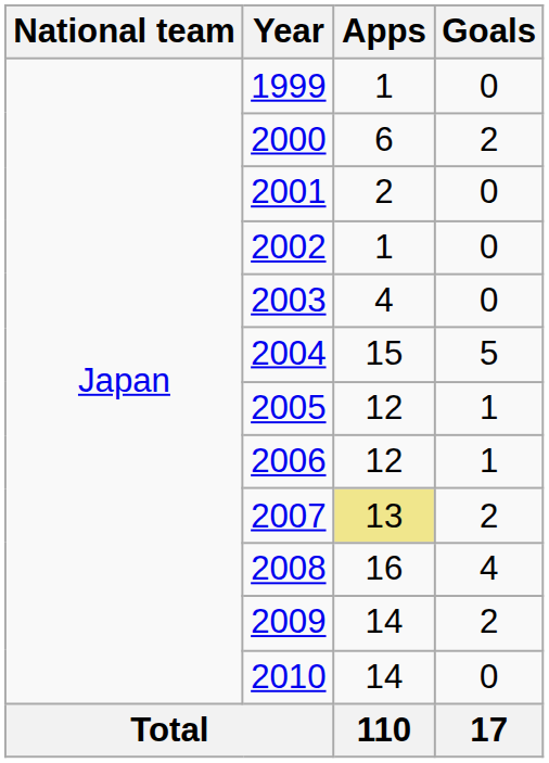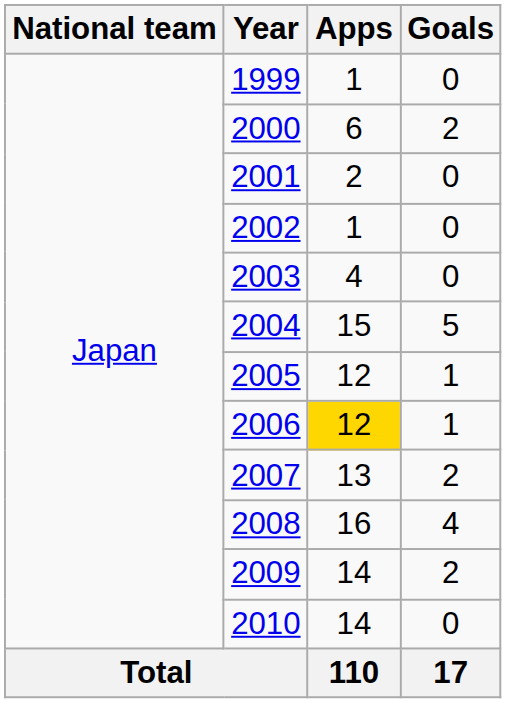2006 | Apps: no background -> gold background
2007 | Apps: khaki background -> no background
